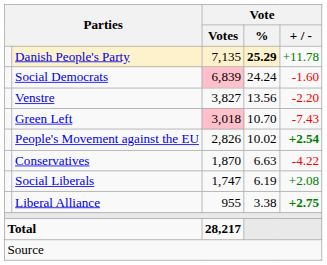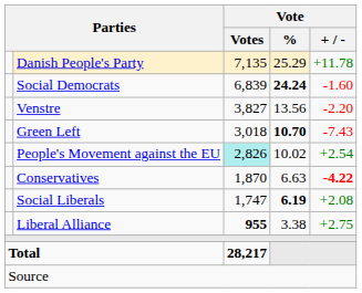Danish People's Party | Vote / %: bold -> normal
Social Democrats | Vote / Votes: pink background -> no background
Social Democrats | Vote / %: normal -> bold
Green Left | Vote / Votes: pink background -> no background
Green Left | Vote / %: normal -> bold
People's Movement against the EU | Vote / Votes: no background -> paleturquoise background
People's Movement against the EU | Vote / + / -: bold -> normal
Conservatives | Vote / + / -: normal -> bold
Social Liberals | Vote / %: normal -> bold
Liberal Alliance | Vote / Votes: normal -> bold
Liberal Alliance | Vote / + / -: bold -> normal
